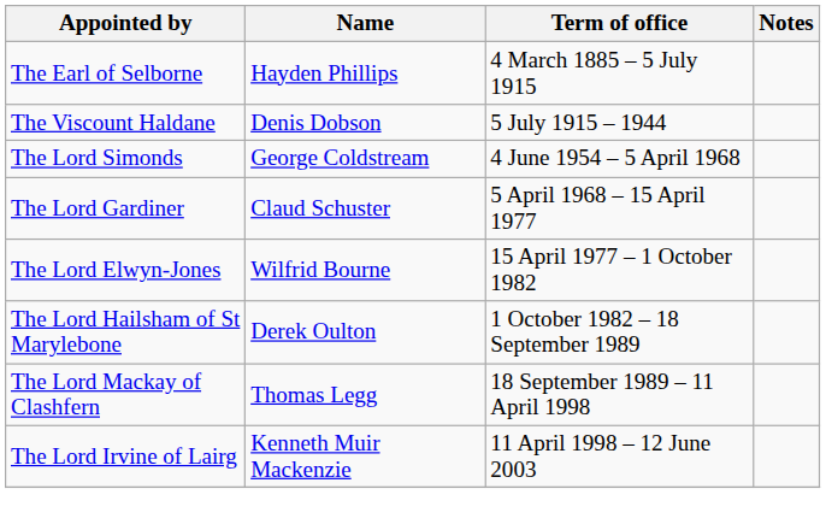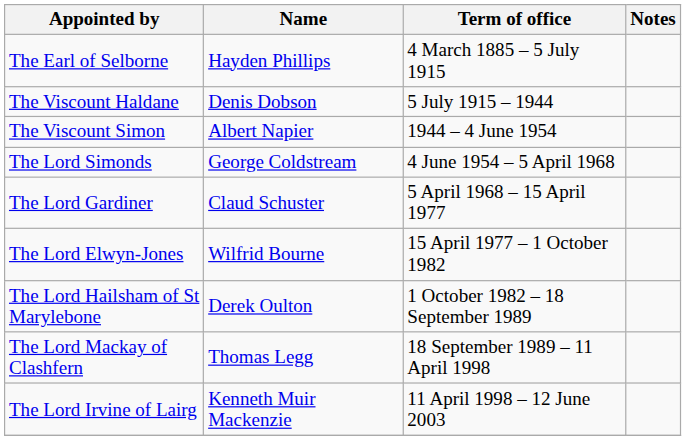+ row: The Viscount Simon | Albert Napier | 1944 – 4 June 1954
